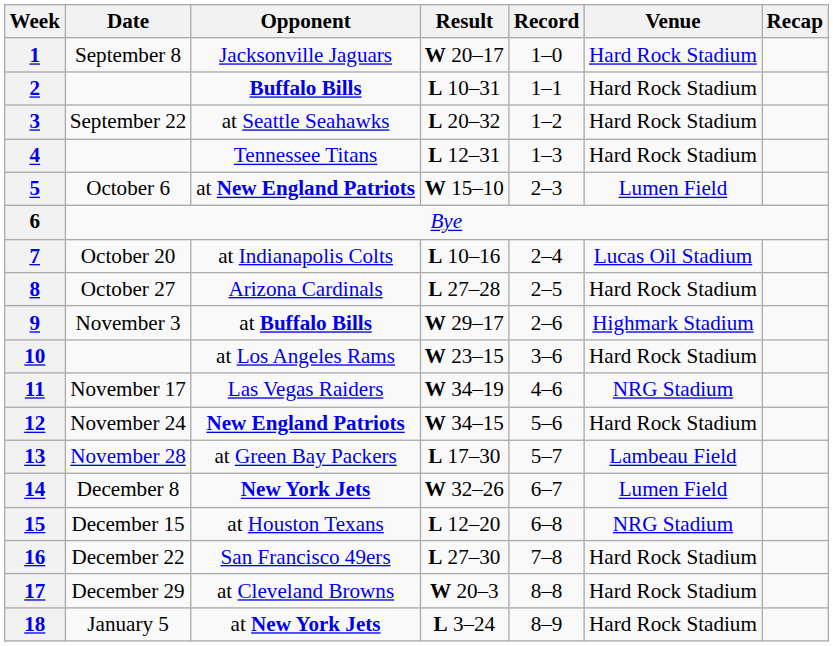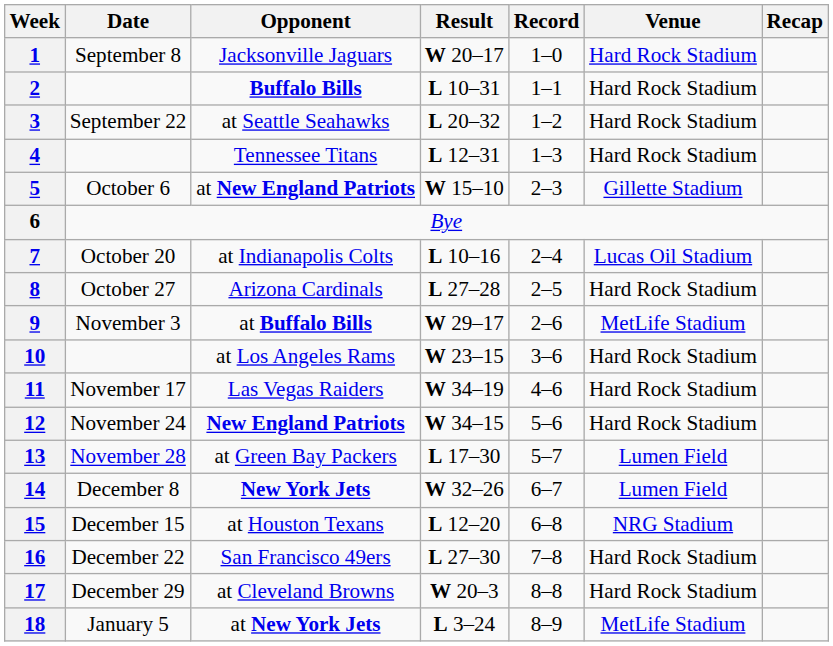5 | Venue: Lumen Field -> Gillette Stadium
9 | Venue: Highmark Stadium -> MetLife Stadium
11 | Venue: NRG Stadium -> Hard Rock Stadium
13 | Venue: Lambeau Field -> Lumen Field
18 | Venue: Hard Rock Stadium -> MetLife Stadium
